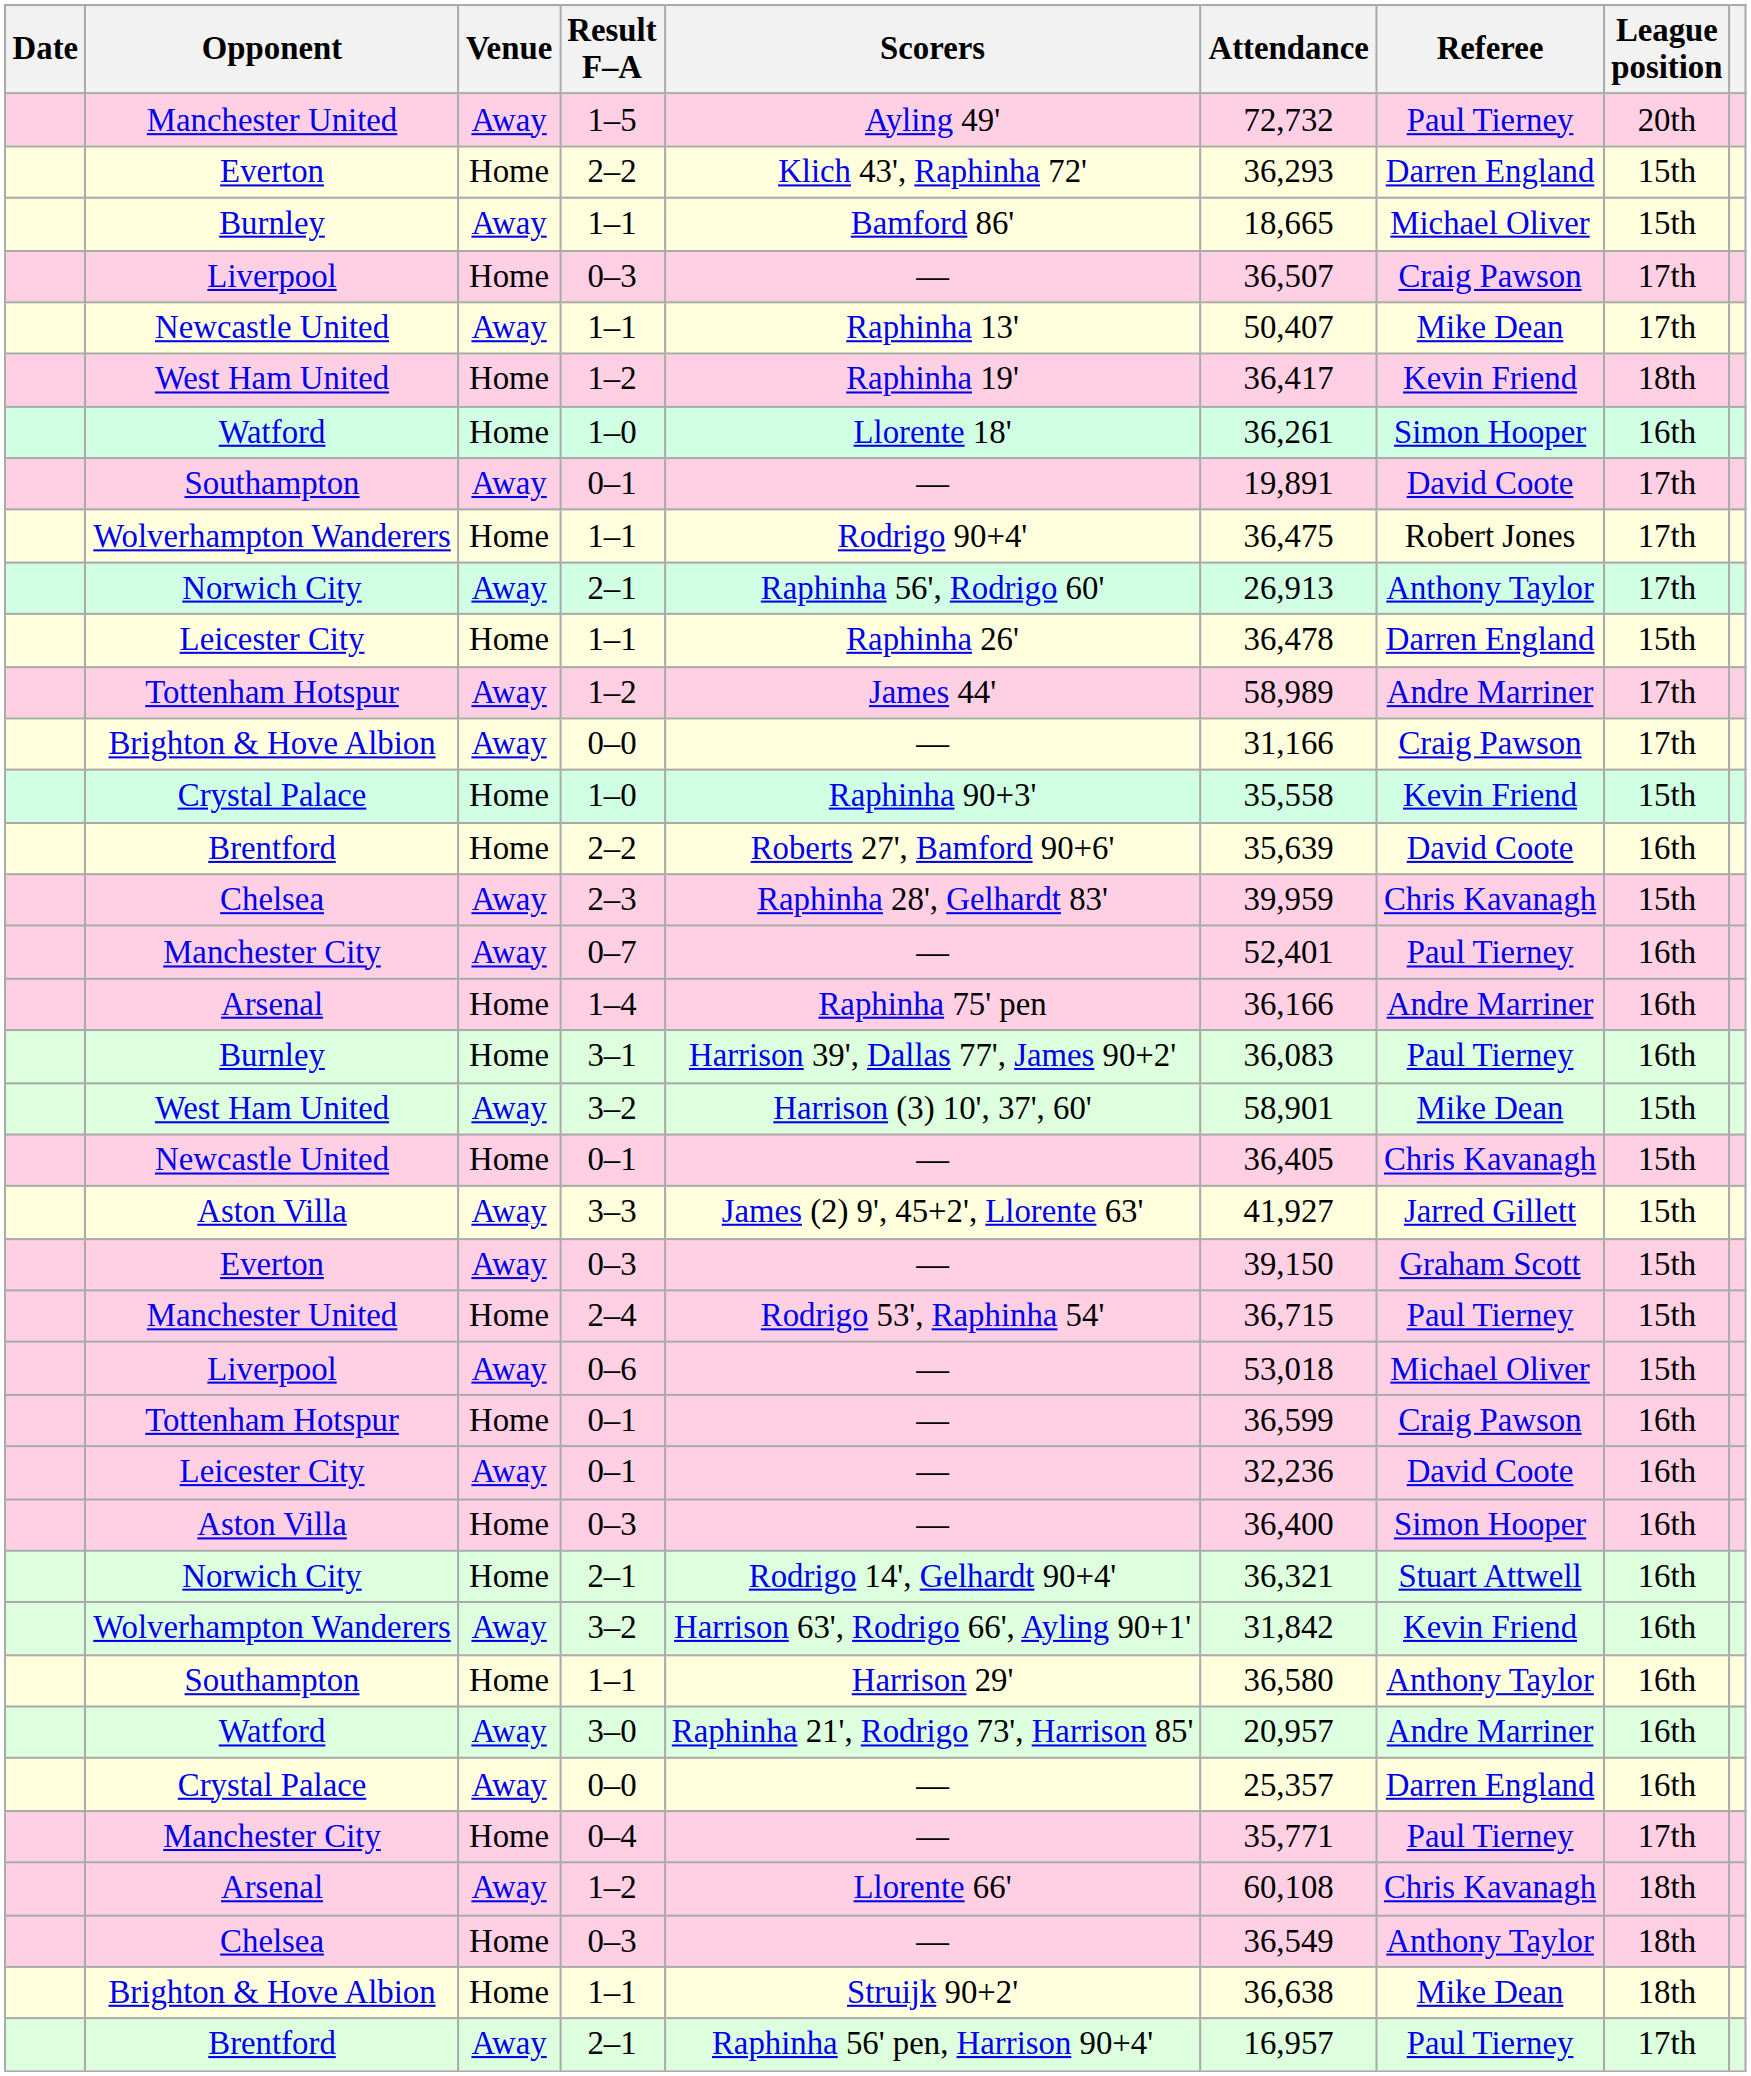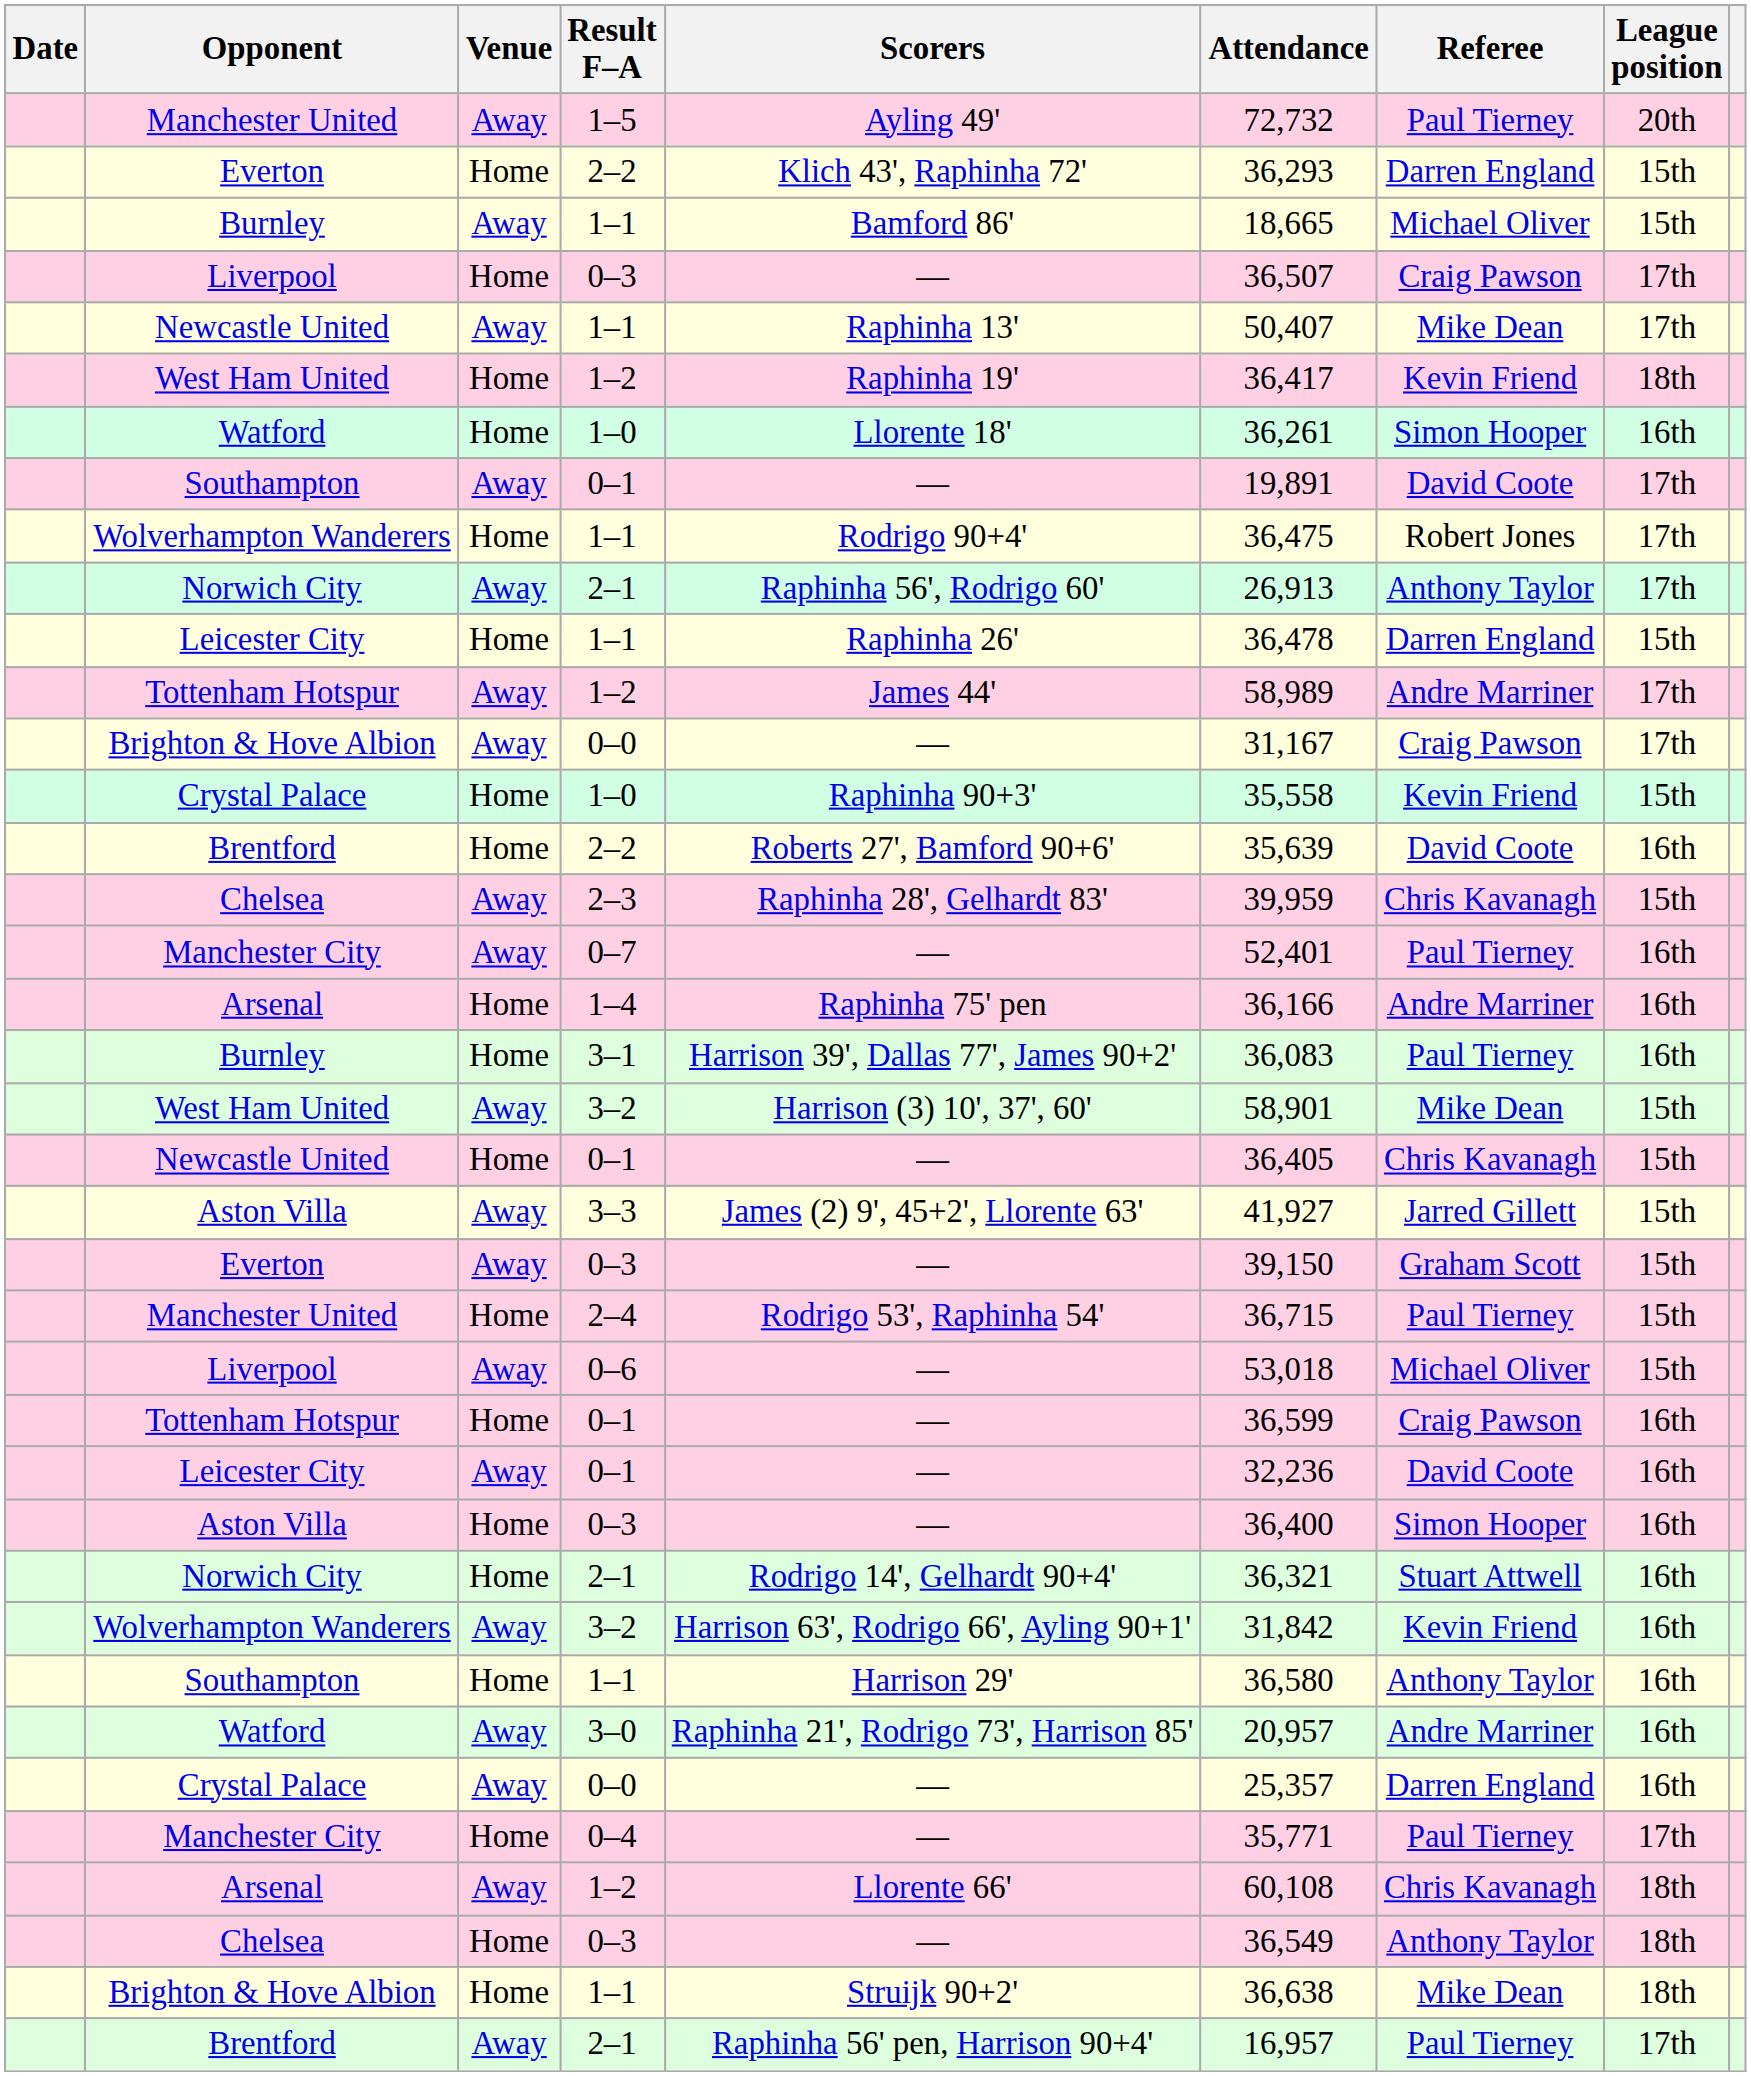Brighton & Hove Albion / Away | Attendance: 31,166 -> 31,167
